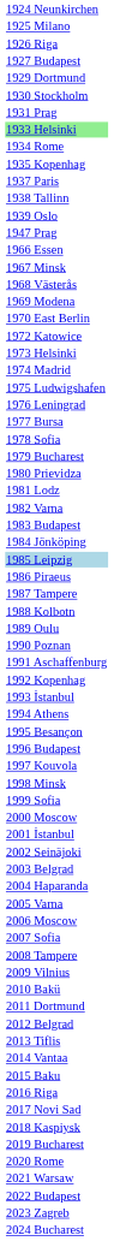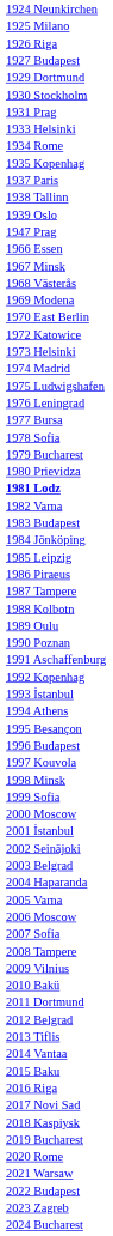1933 Helsinki | column 1: lightgreen background -> no background
1981 Lodz | column 1: normal -> bold
1985 Leipzig | column 1: lightblue background -> no background
